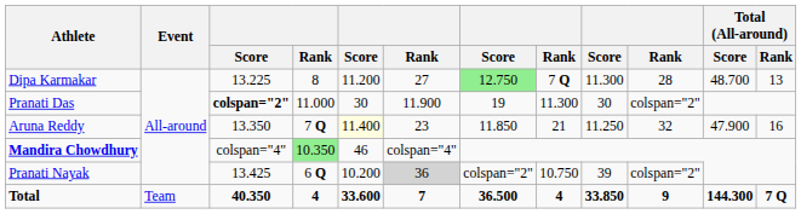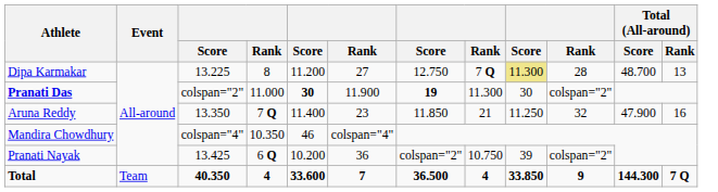row 3 | column 7: lightgreen background -> no background
row 3 | column 9: no background -> khaki background
row 4 | Athlete: normal -> bold
row 4 | column 3: bold -> normal
row 4 | column 5: normal -> bold
row 4 | column 7: normal -> bold
row 5 | column 5: lightyellow background -> no background
row 6 | Athlete: bold -> normal
row 6 | column 4: lightgreen background -> no background
row 7 | column 6: lightgrey background -> no background
